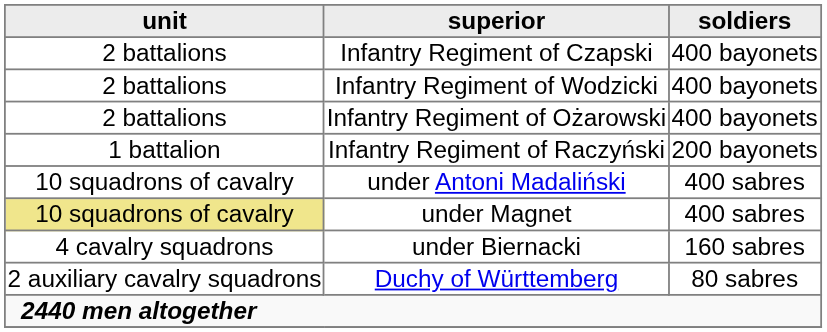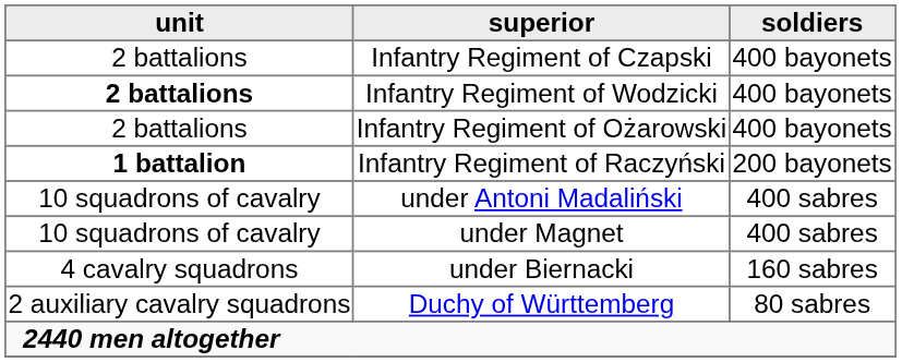Infantry Regiment of Wodzicki | unit: normal -> bold
Infantry Regiment of Raczyński | unit: normal -> bold
under Magnet | unit: khaki background -> no background
